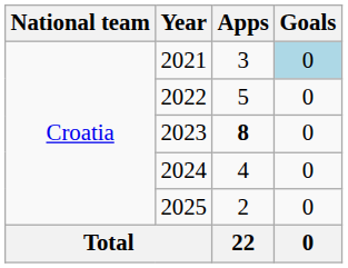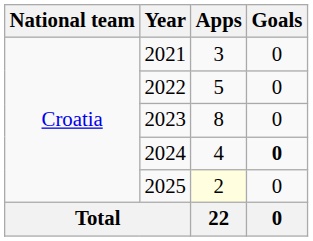2021 | Goals: lightblue background -> no background
2023 | Apps: bold -> normal
2024 | Goals: normal -> bold
2025 | Apps: no background -> lightyellow background
